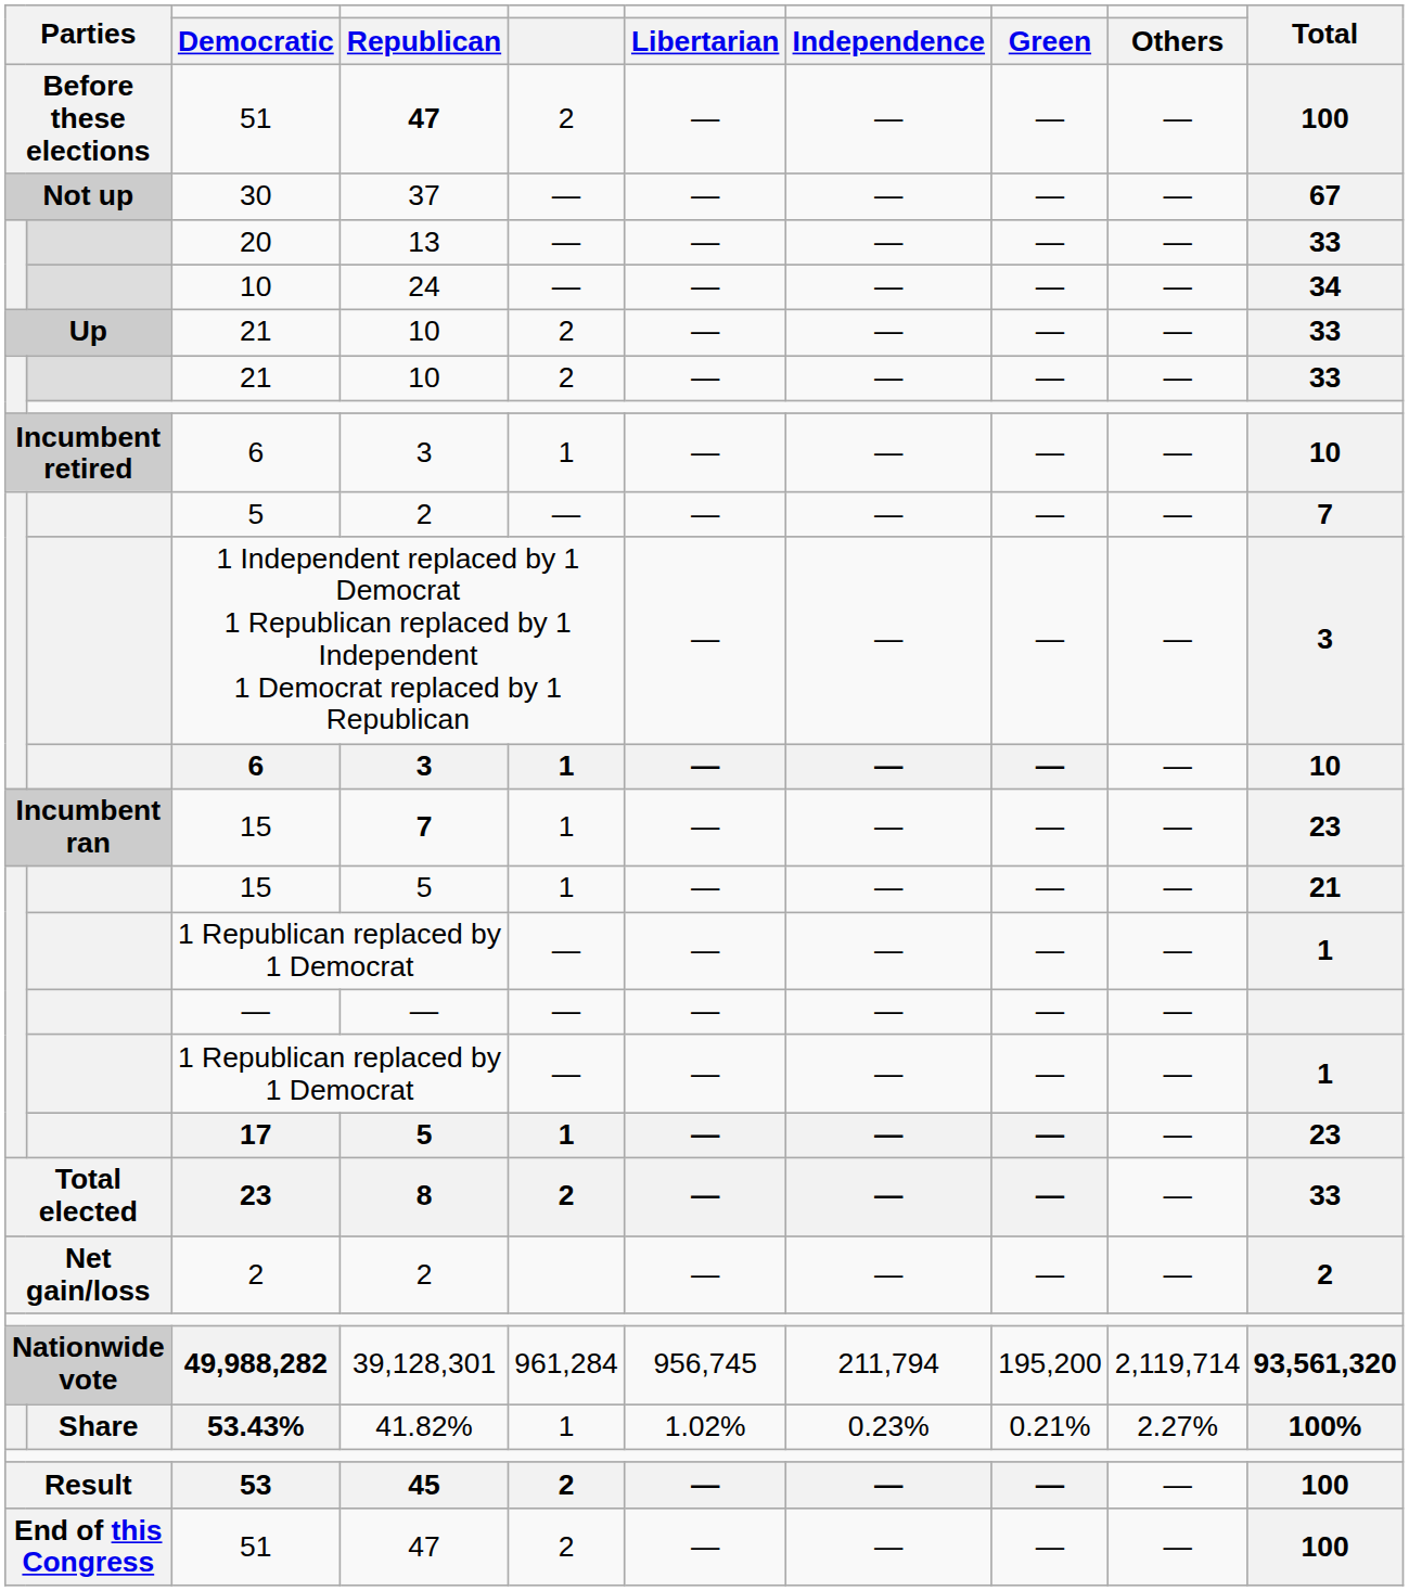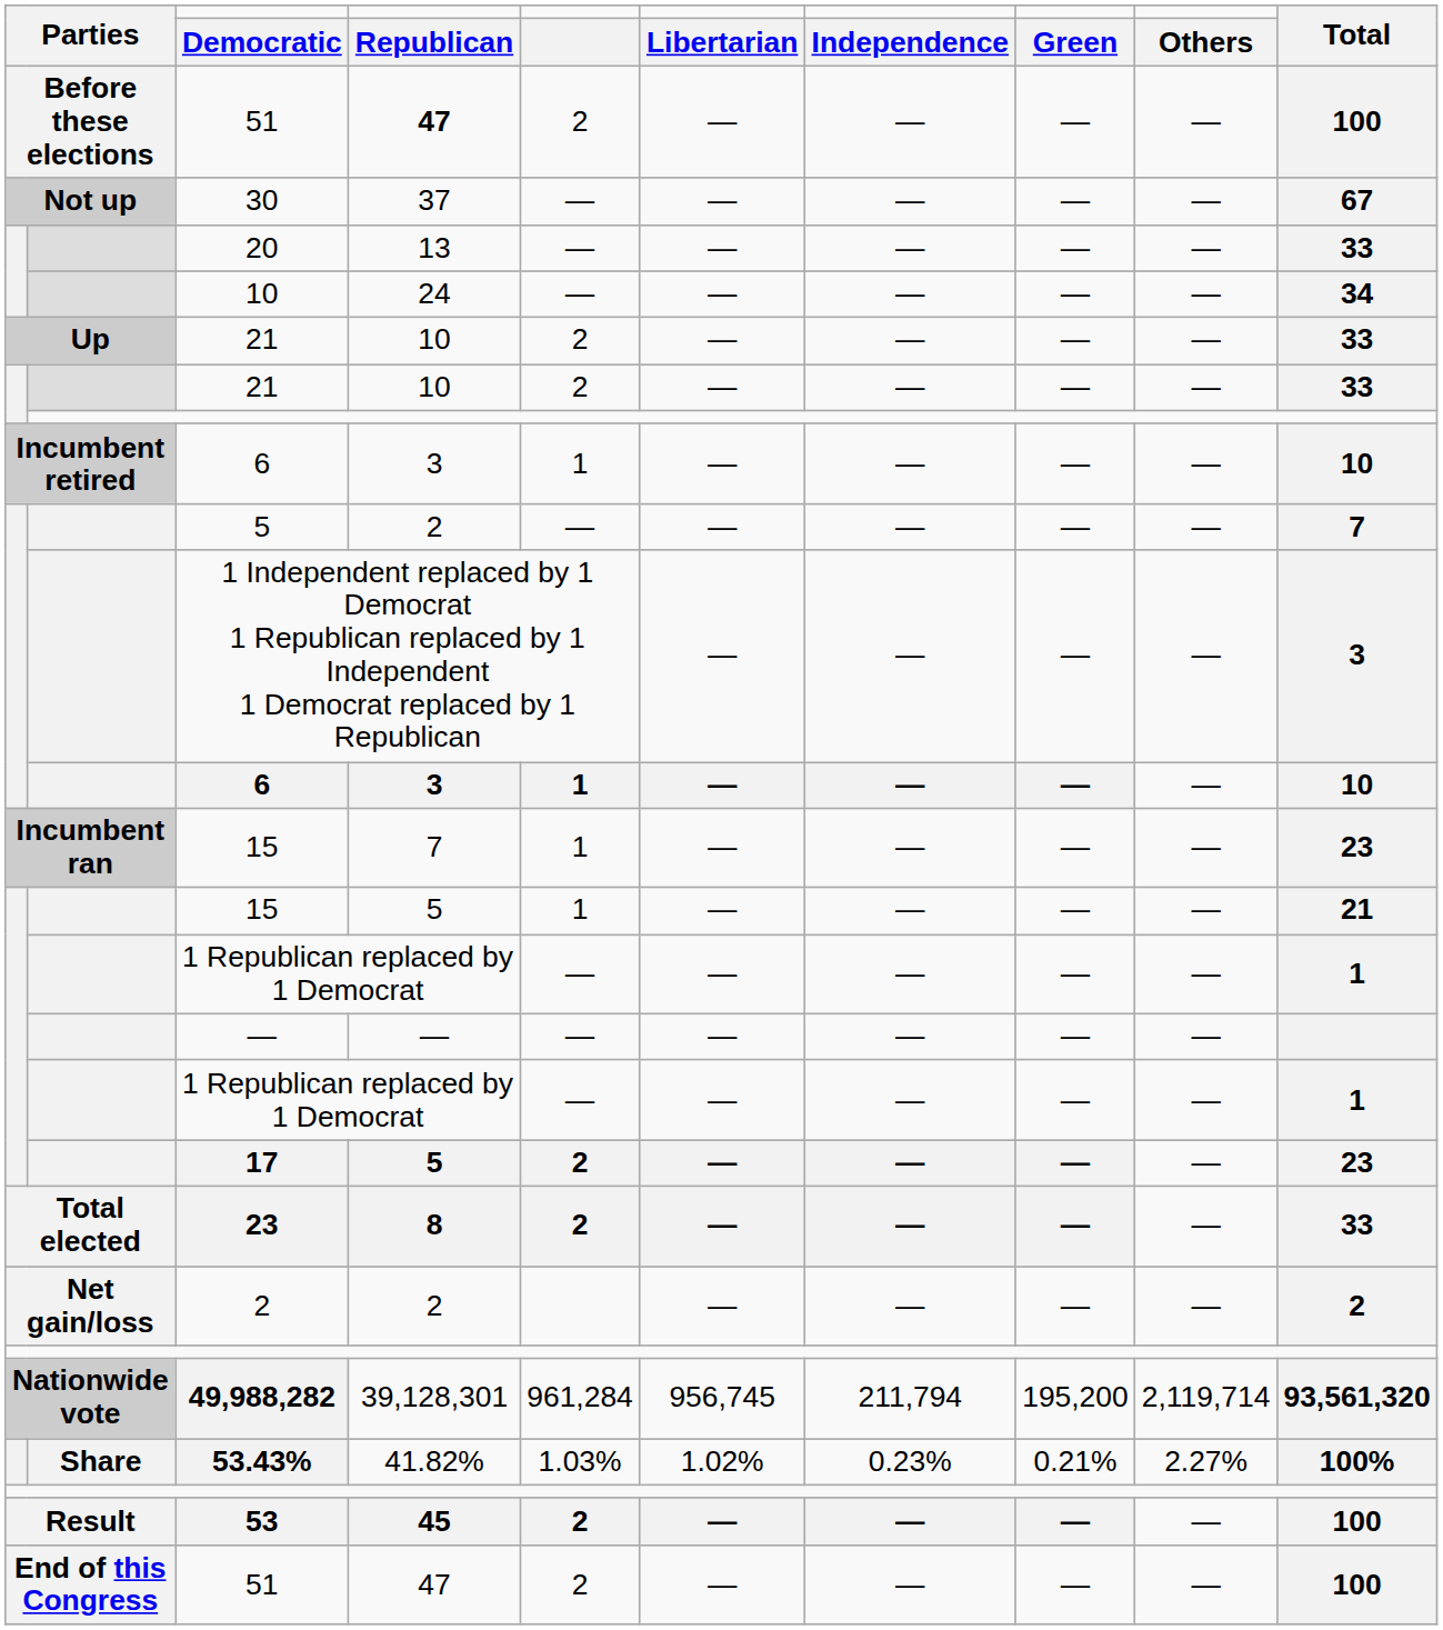Incumbent ran / 15 | Republican: bold -> normal
17 | column 5: 1 -> 2
53.43% | column 5: 1 -> 1.03%
